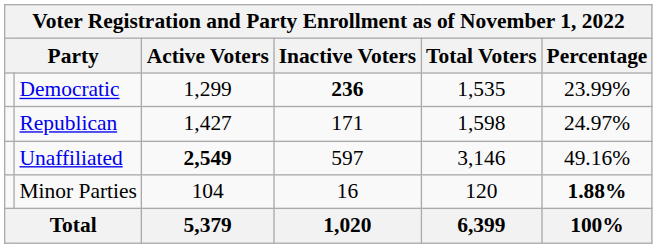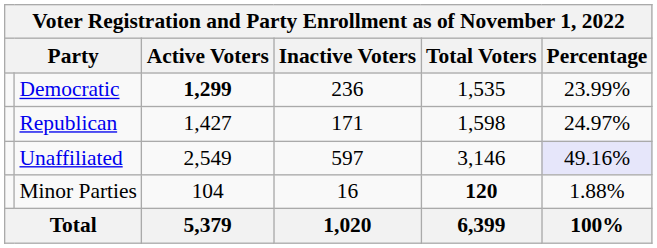Democratic | Active Voters: normal -> bold
Democratic | Inactive Voters: bold -> normal
Unaffiliated | Active Voters: bold -> normal
Unaffiliated | Percentage: no background -> lavender background
Minor Parties | Total Voters: normal -> bold
Minor Parties | Percentage: bold -> normal
